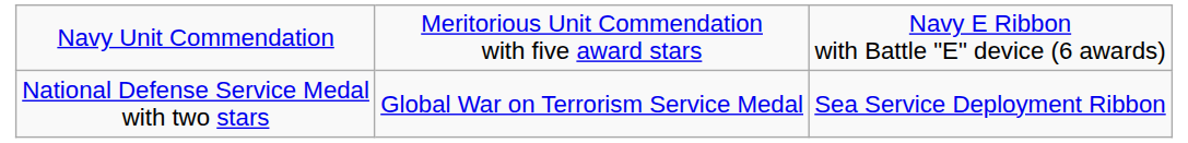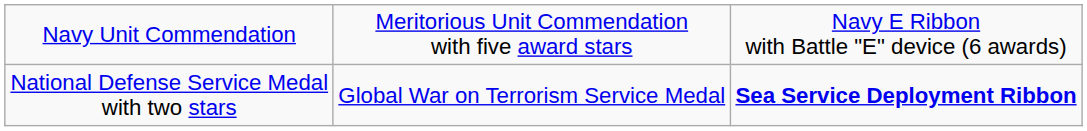National Defense Service Medal with two stars | column 3: normal -> bold
